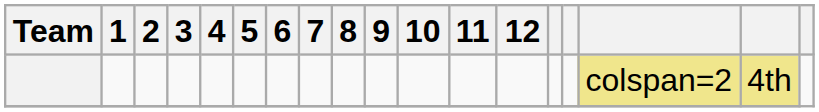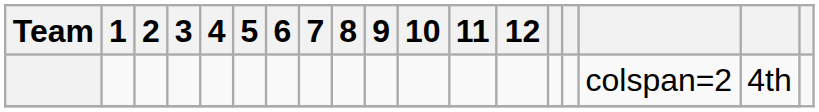row 2 | column 16: khaki background -> no background
row 2 | column 17: khaki background -> no background
